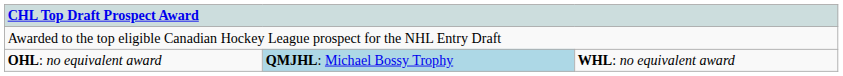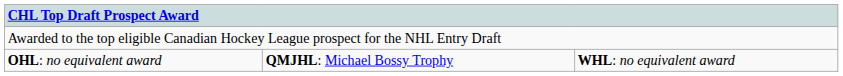OHL: no equivalent award | column 2: lightblue background -> no background
